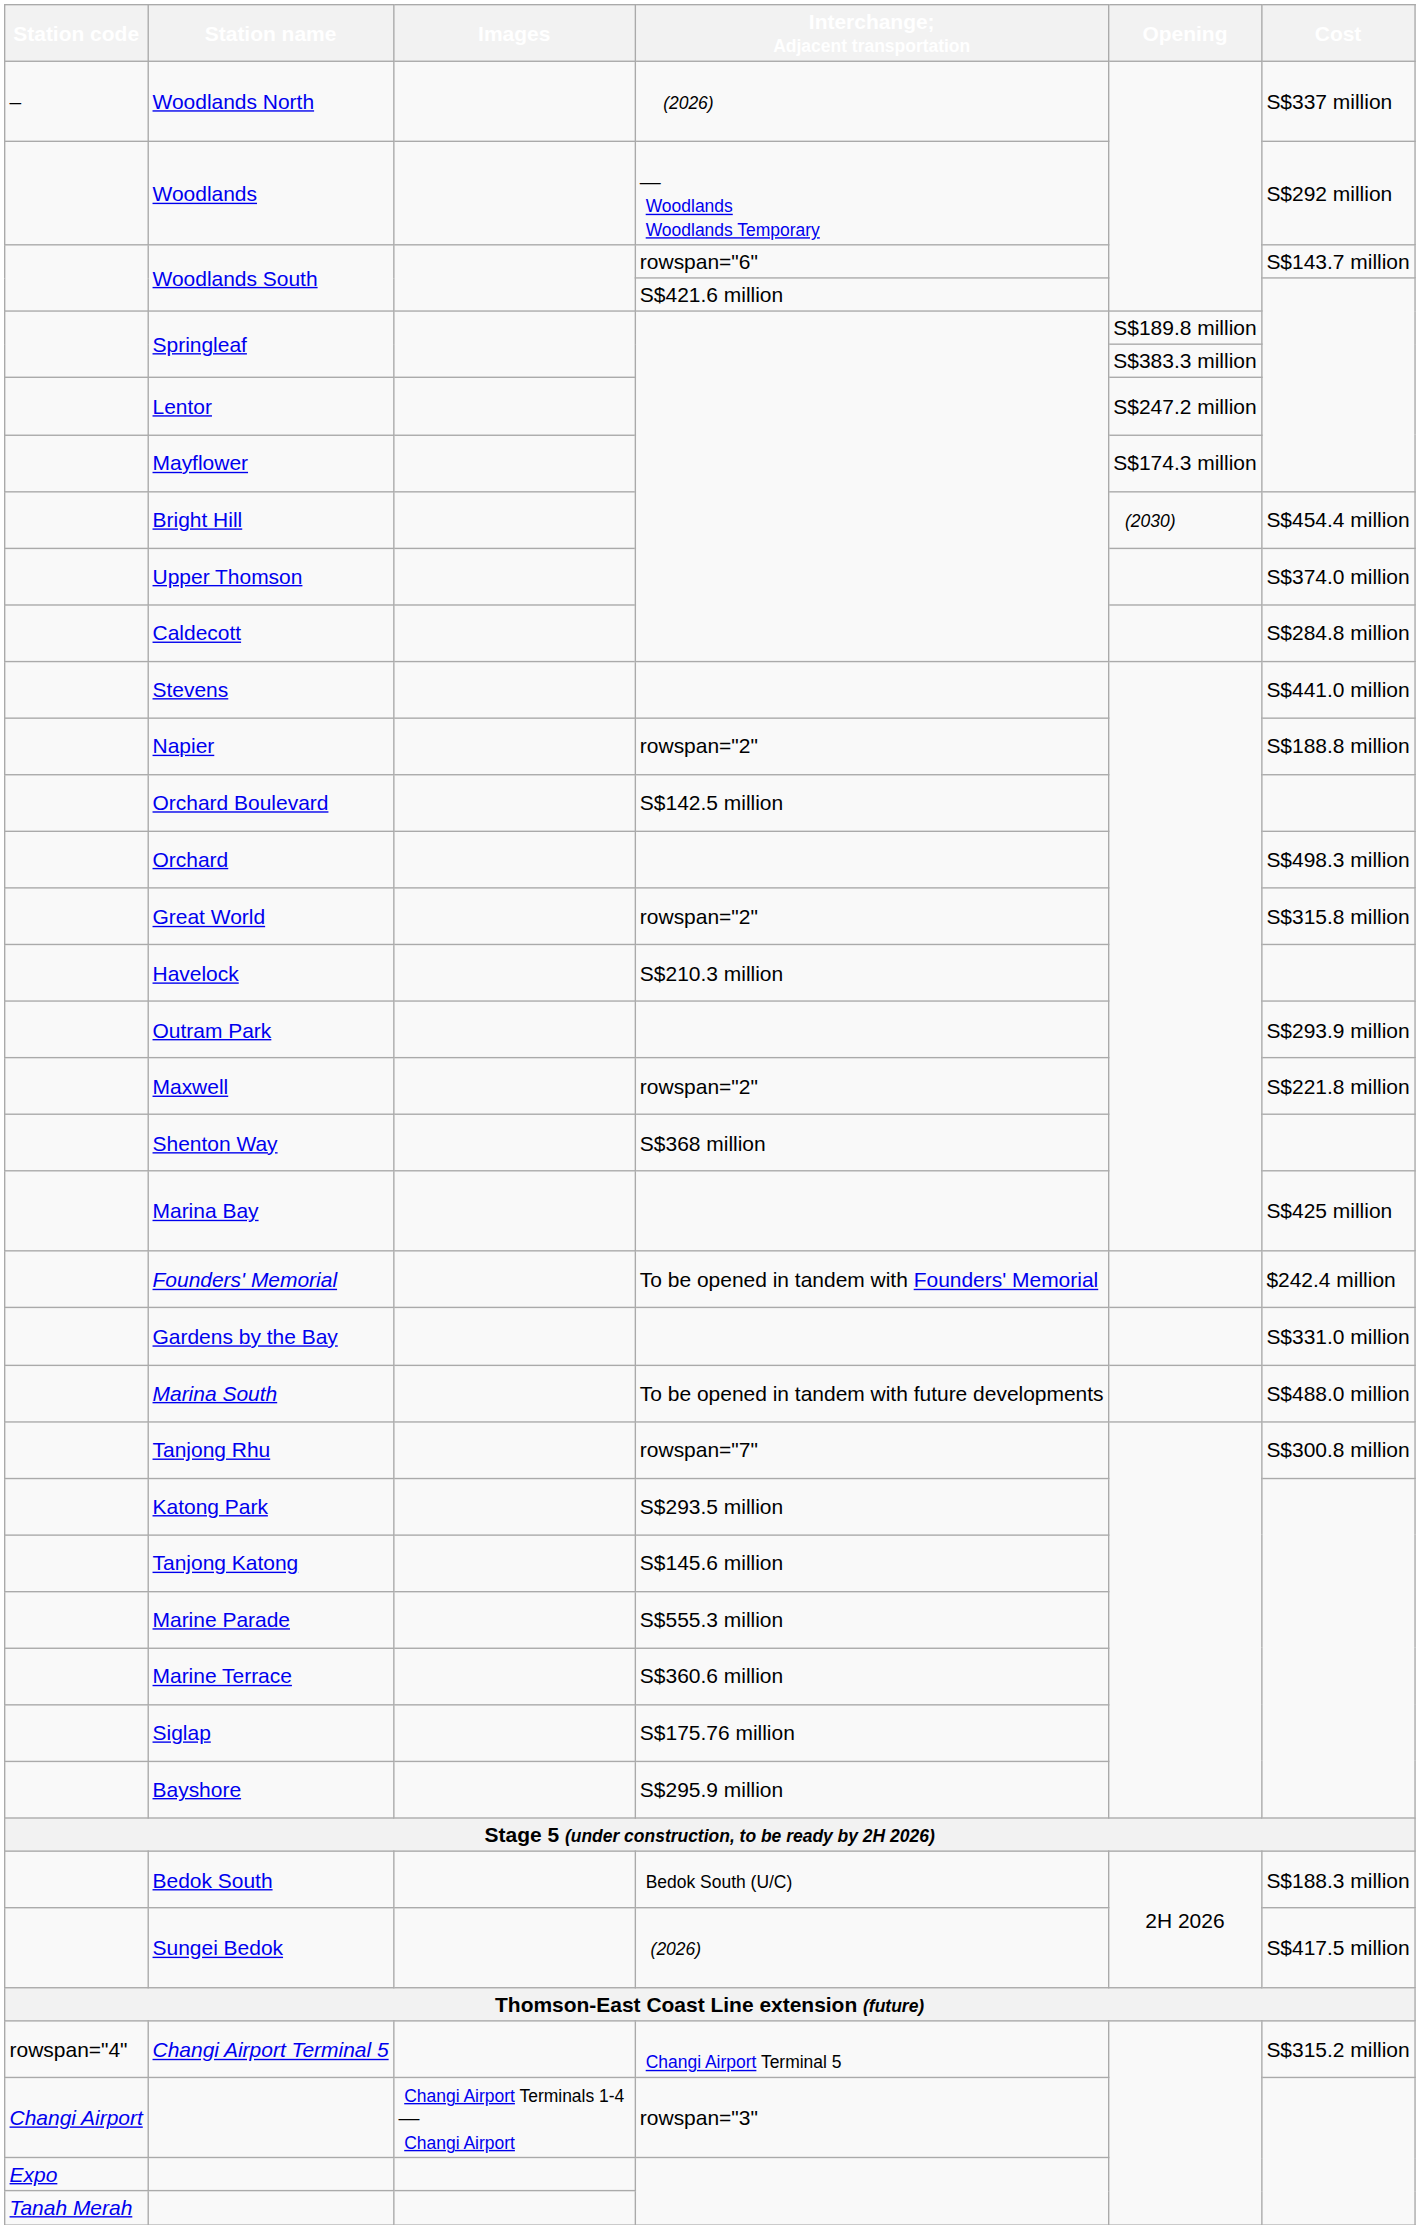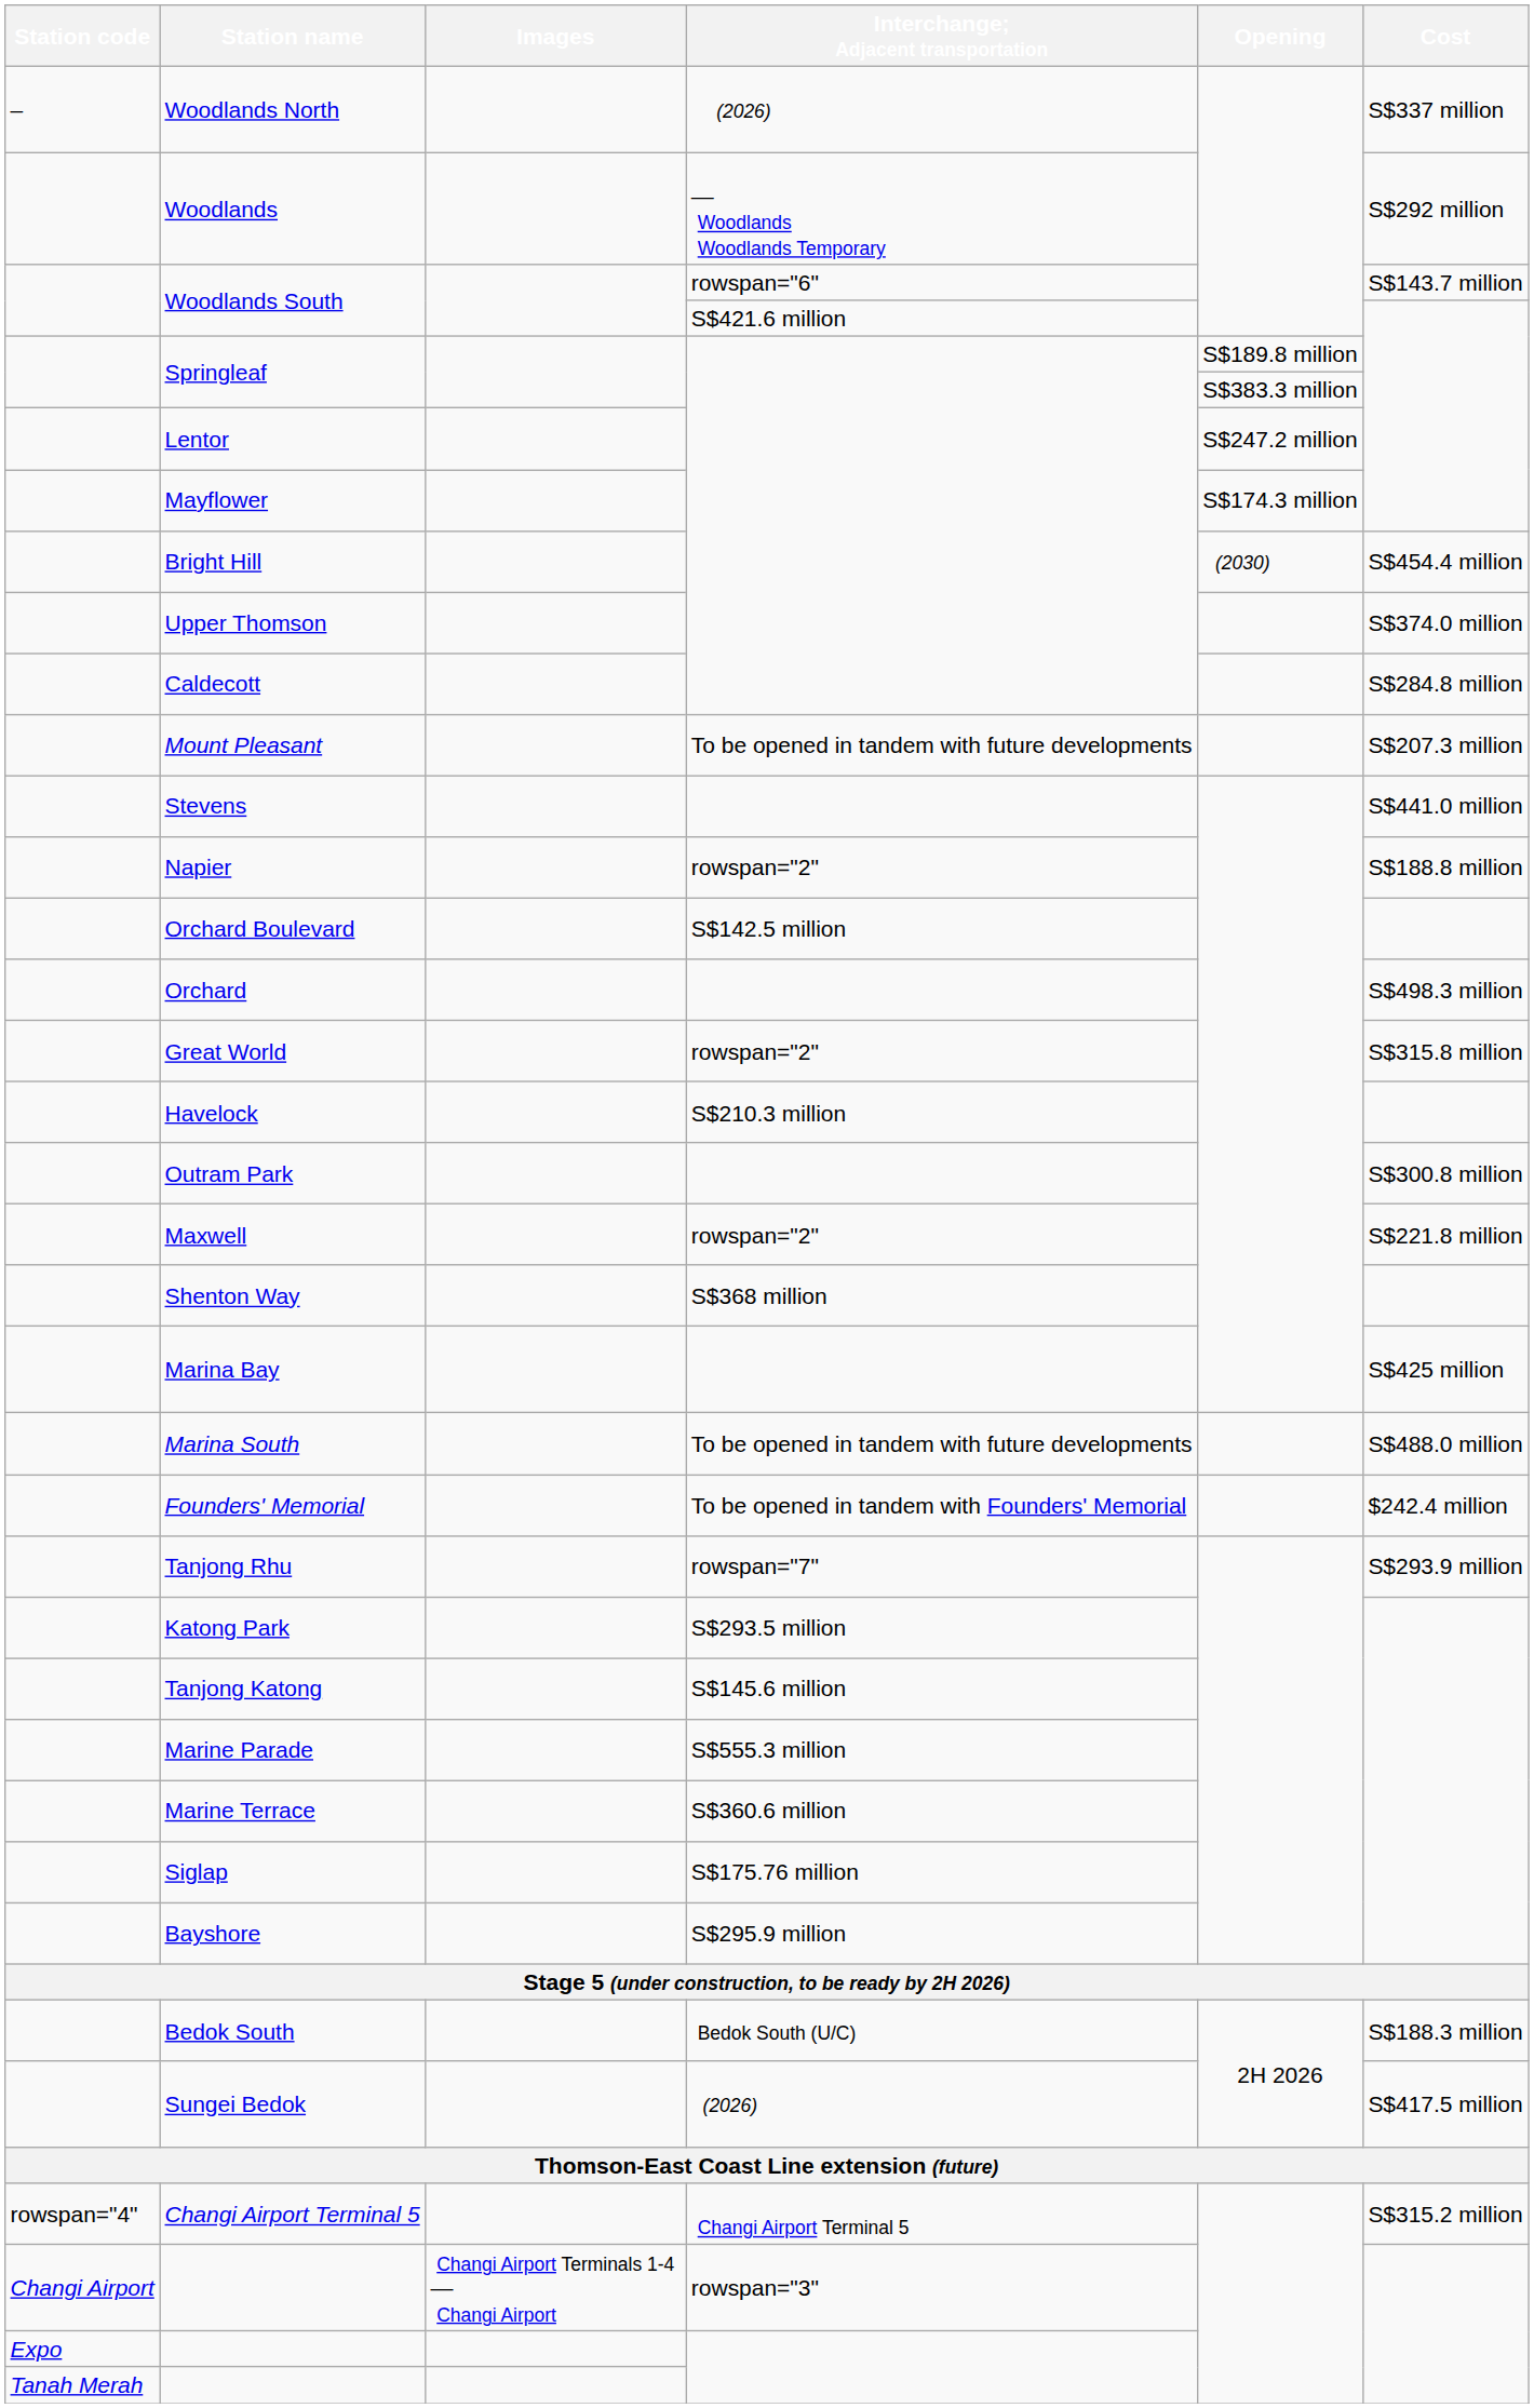+ row: Mount Pleasant | To be opened in tandem with future developments | S$207.3 million
Outram Park | Cost: S$293.9 million -> S$300.8 million
rows swapped: Marina South <-> Founders' Memorial
- row: Gardens by the Bay | S$331.0 million
Tanjong Rhu | Cost: S$300.8 million -> S$293.9 million
